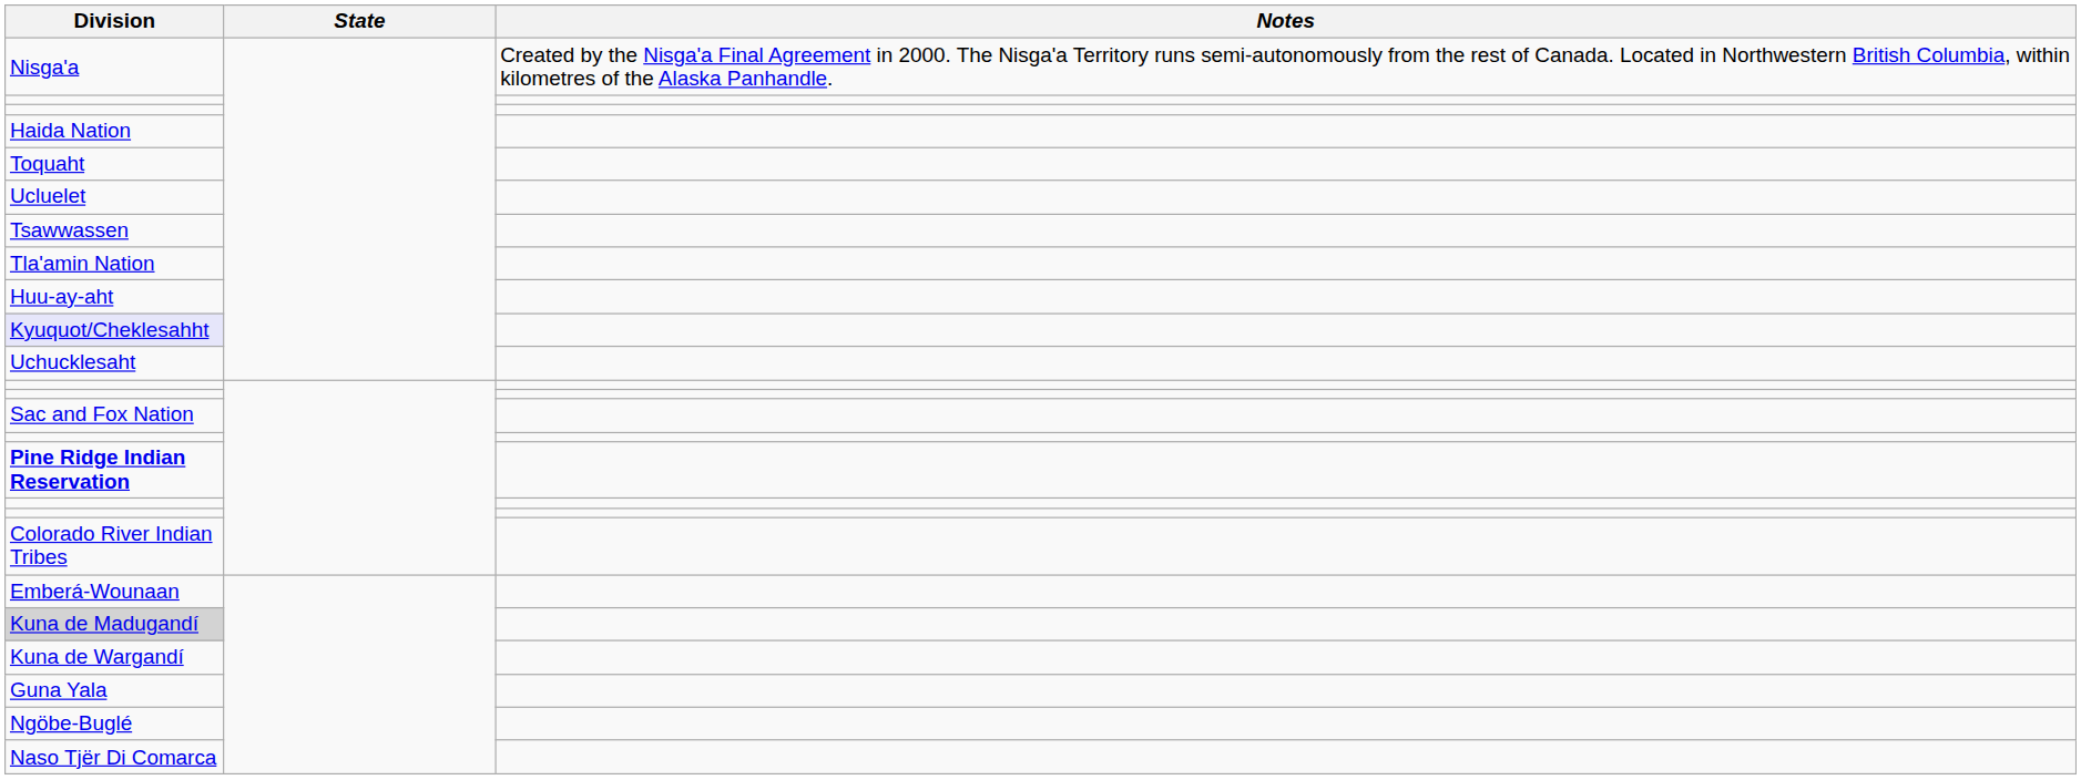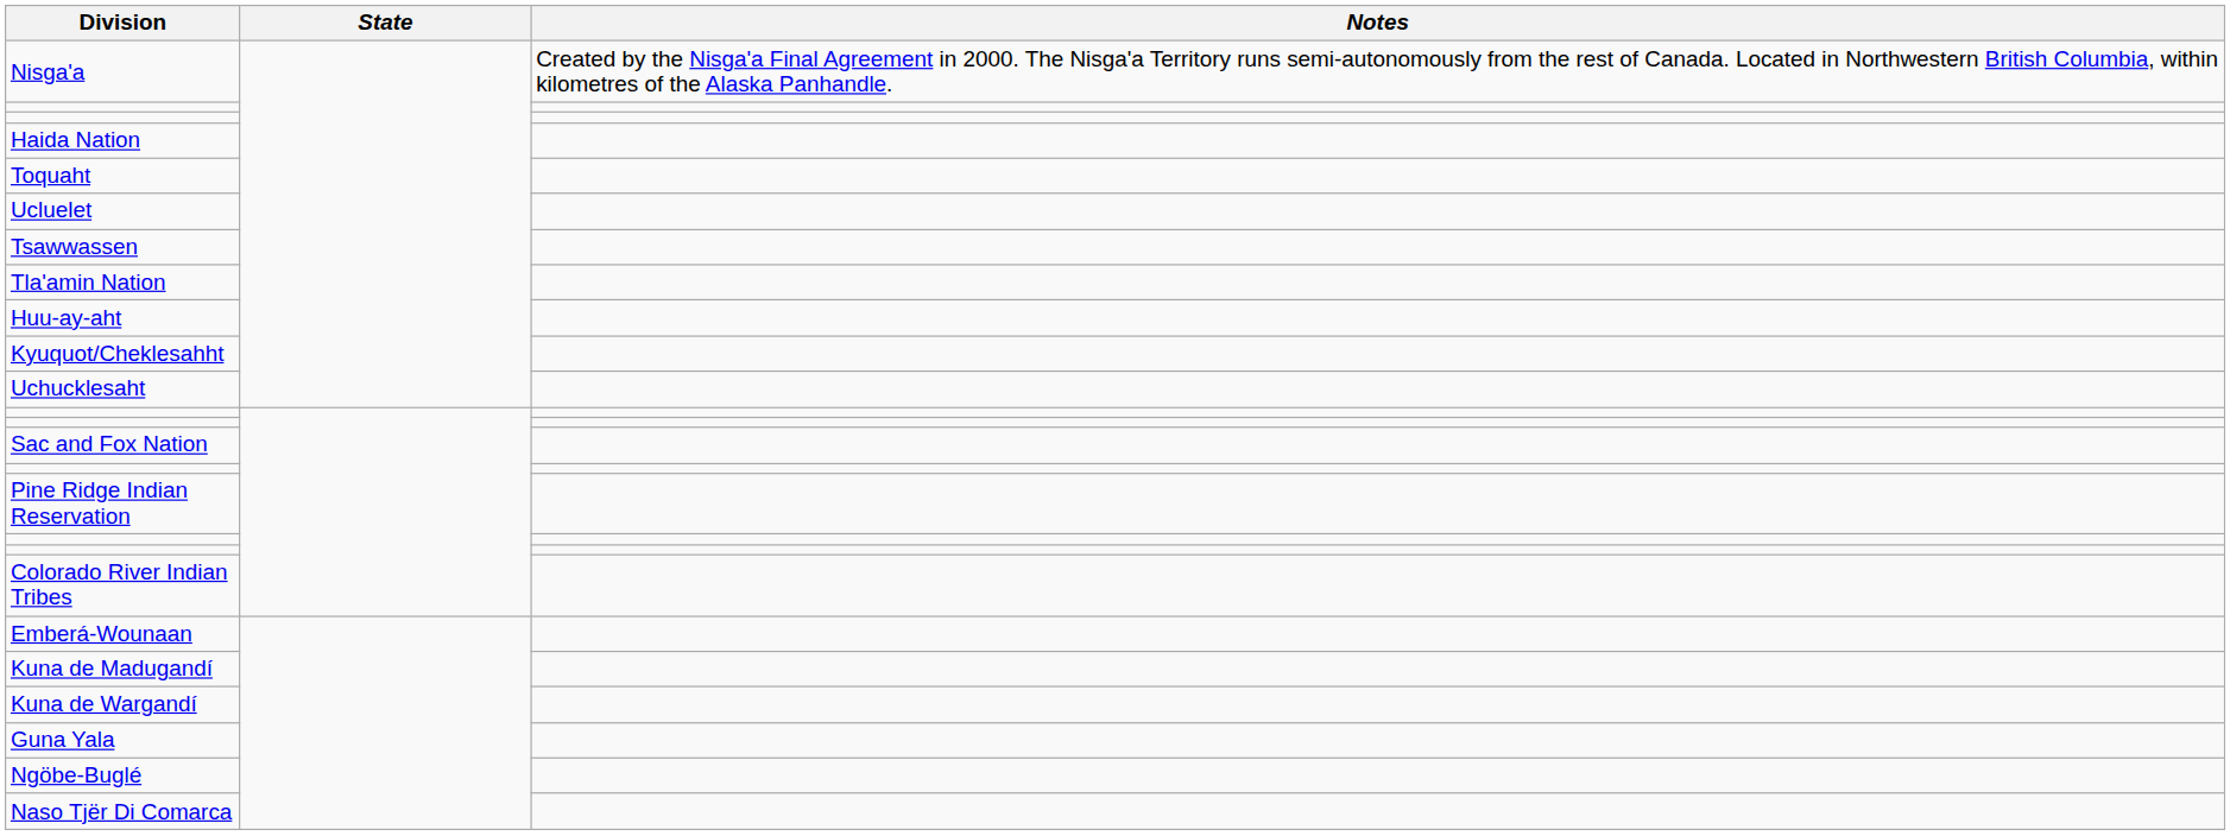Kyuquot/Cheklesahht | Division: lavender background -> no background
Pine Ridge Indian Reservation | Division: bold -> normal
Kuna de Madugandí | Division: lightgrey background -> no background
